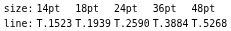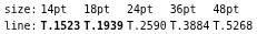line: | column 2: normal -> bold
line: | column 3: normal -> bold
